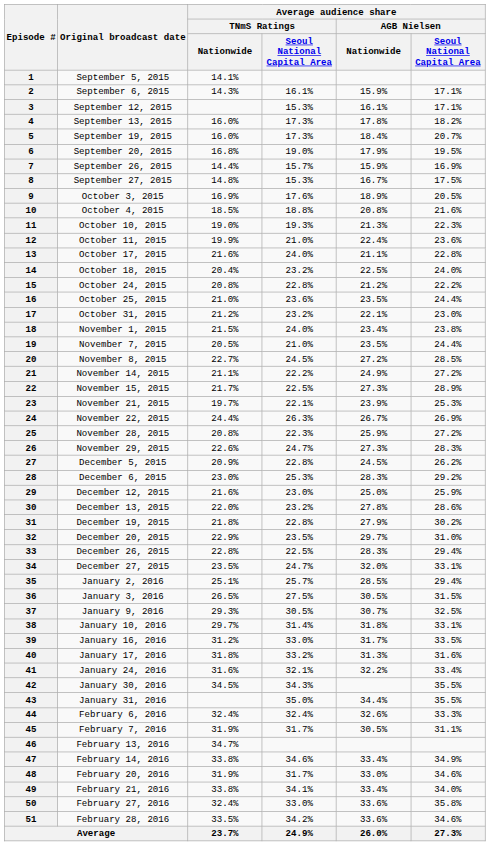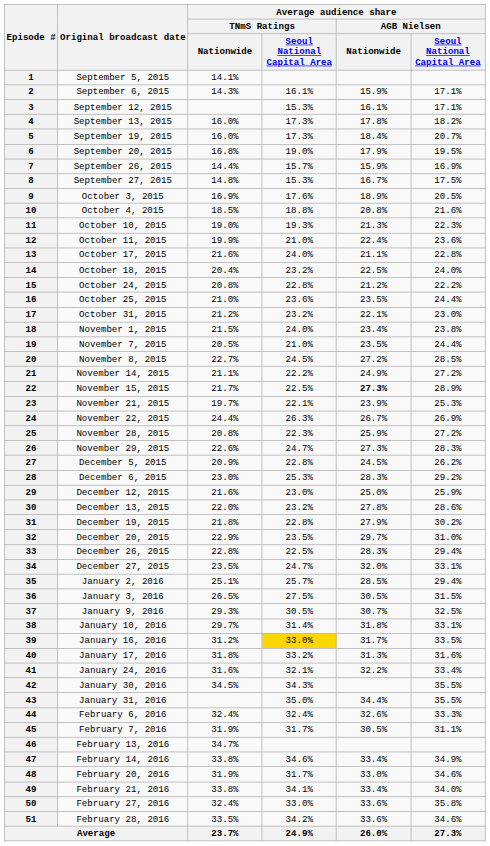22 | Average audience share / AGB Nielsen / Nationwide: normal -> bold
39 | column 4: no background -> gold background
